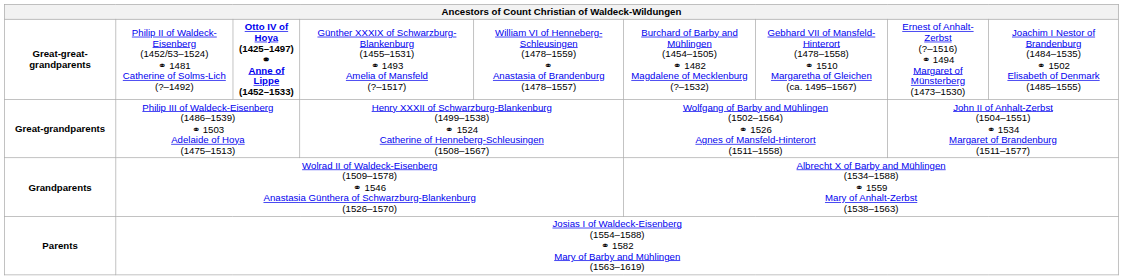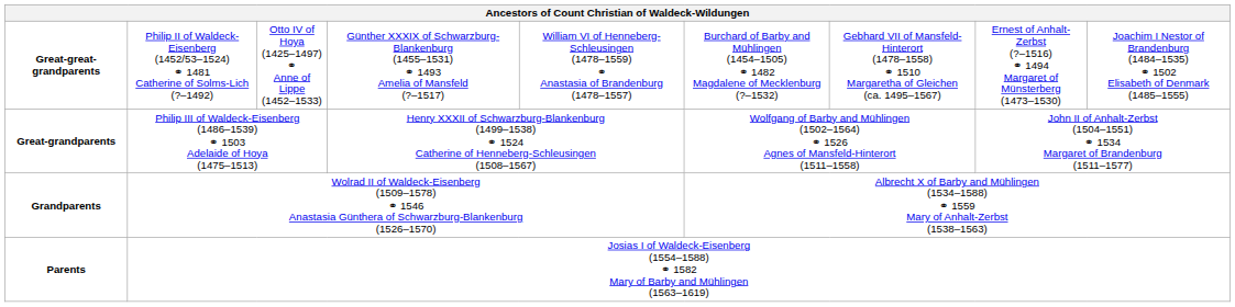Great-great-grandparents | column 3: bold -> normal
